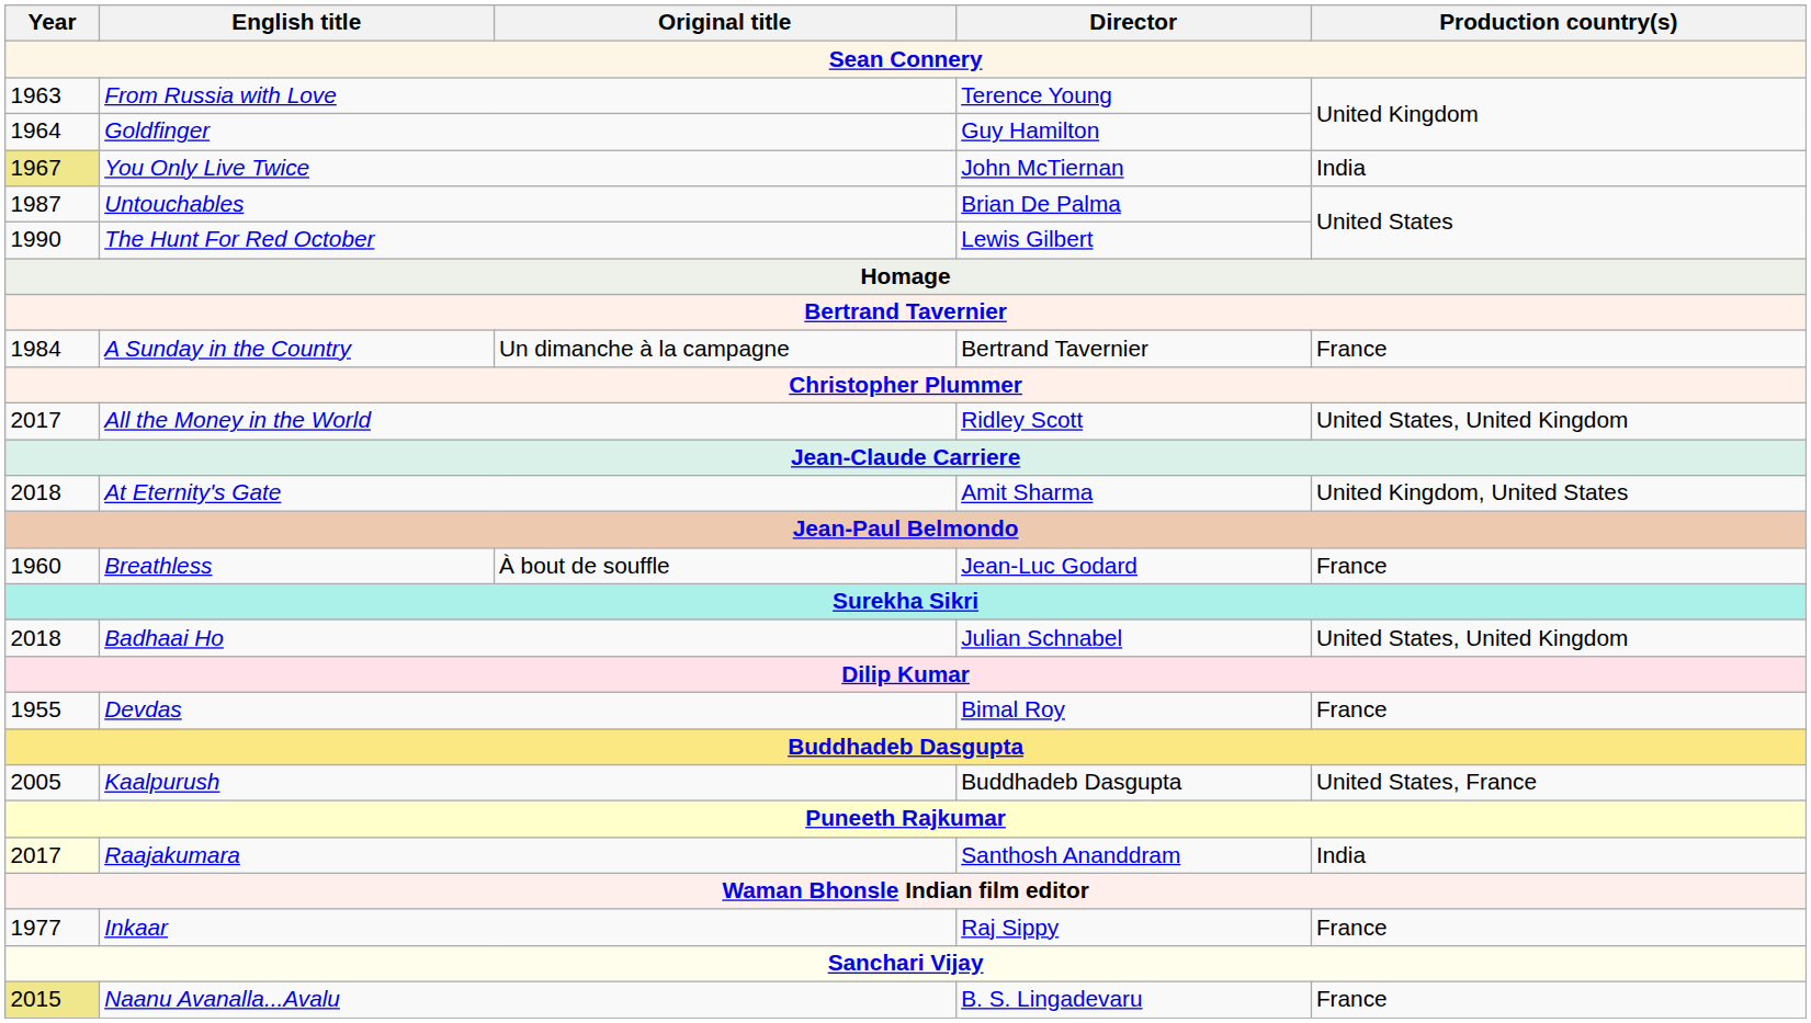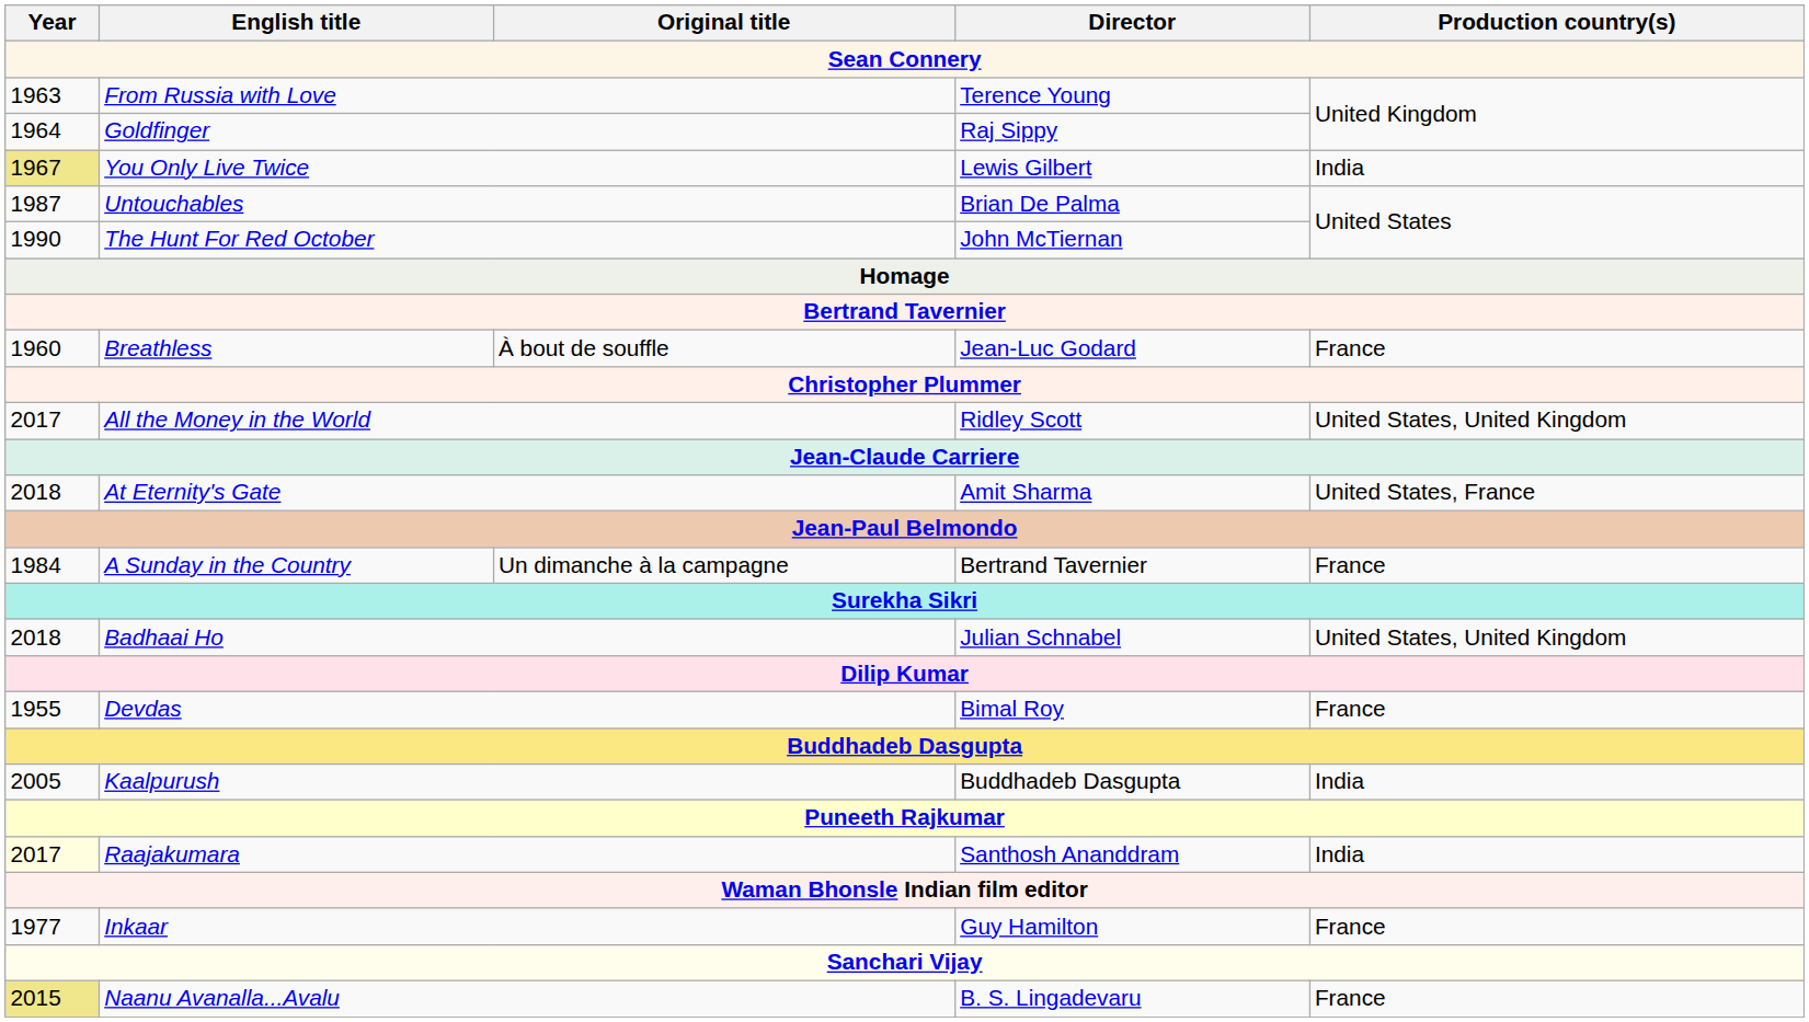Goldfinger | Director: Guy Hamilton -> Raj Sippy
You Only Live Twice | Director: John McTiernan -> Lewis Gilbert
The Hunt For Red October | Director: Lewis Gilbert -> John McTiernan
rows swapped: A Sunday in the Country <-> Breathless
At Eternity's Gate | Production country(s): United Kingdom, United States -> United States, France
Kaalpurush | Production country(s): United States, France -> India
Inkaar | Director: Raj Sippy -> Guy Hamilton
